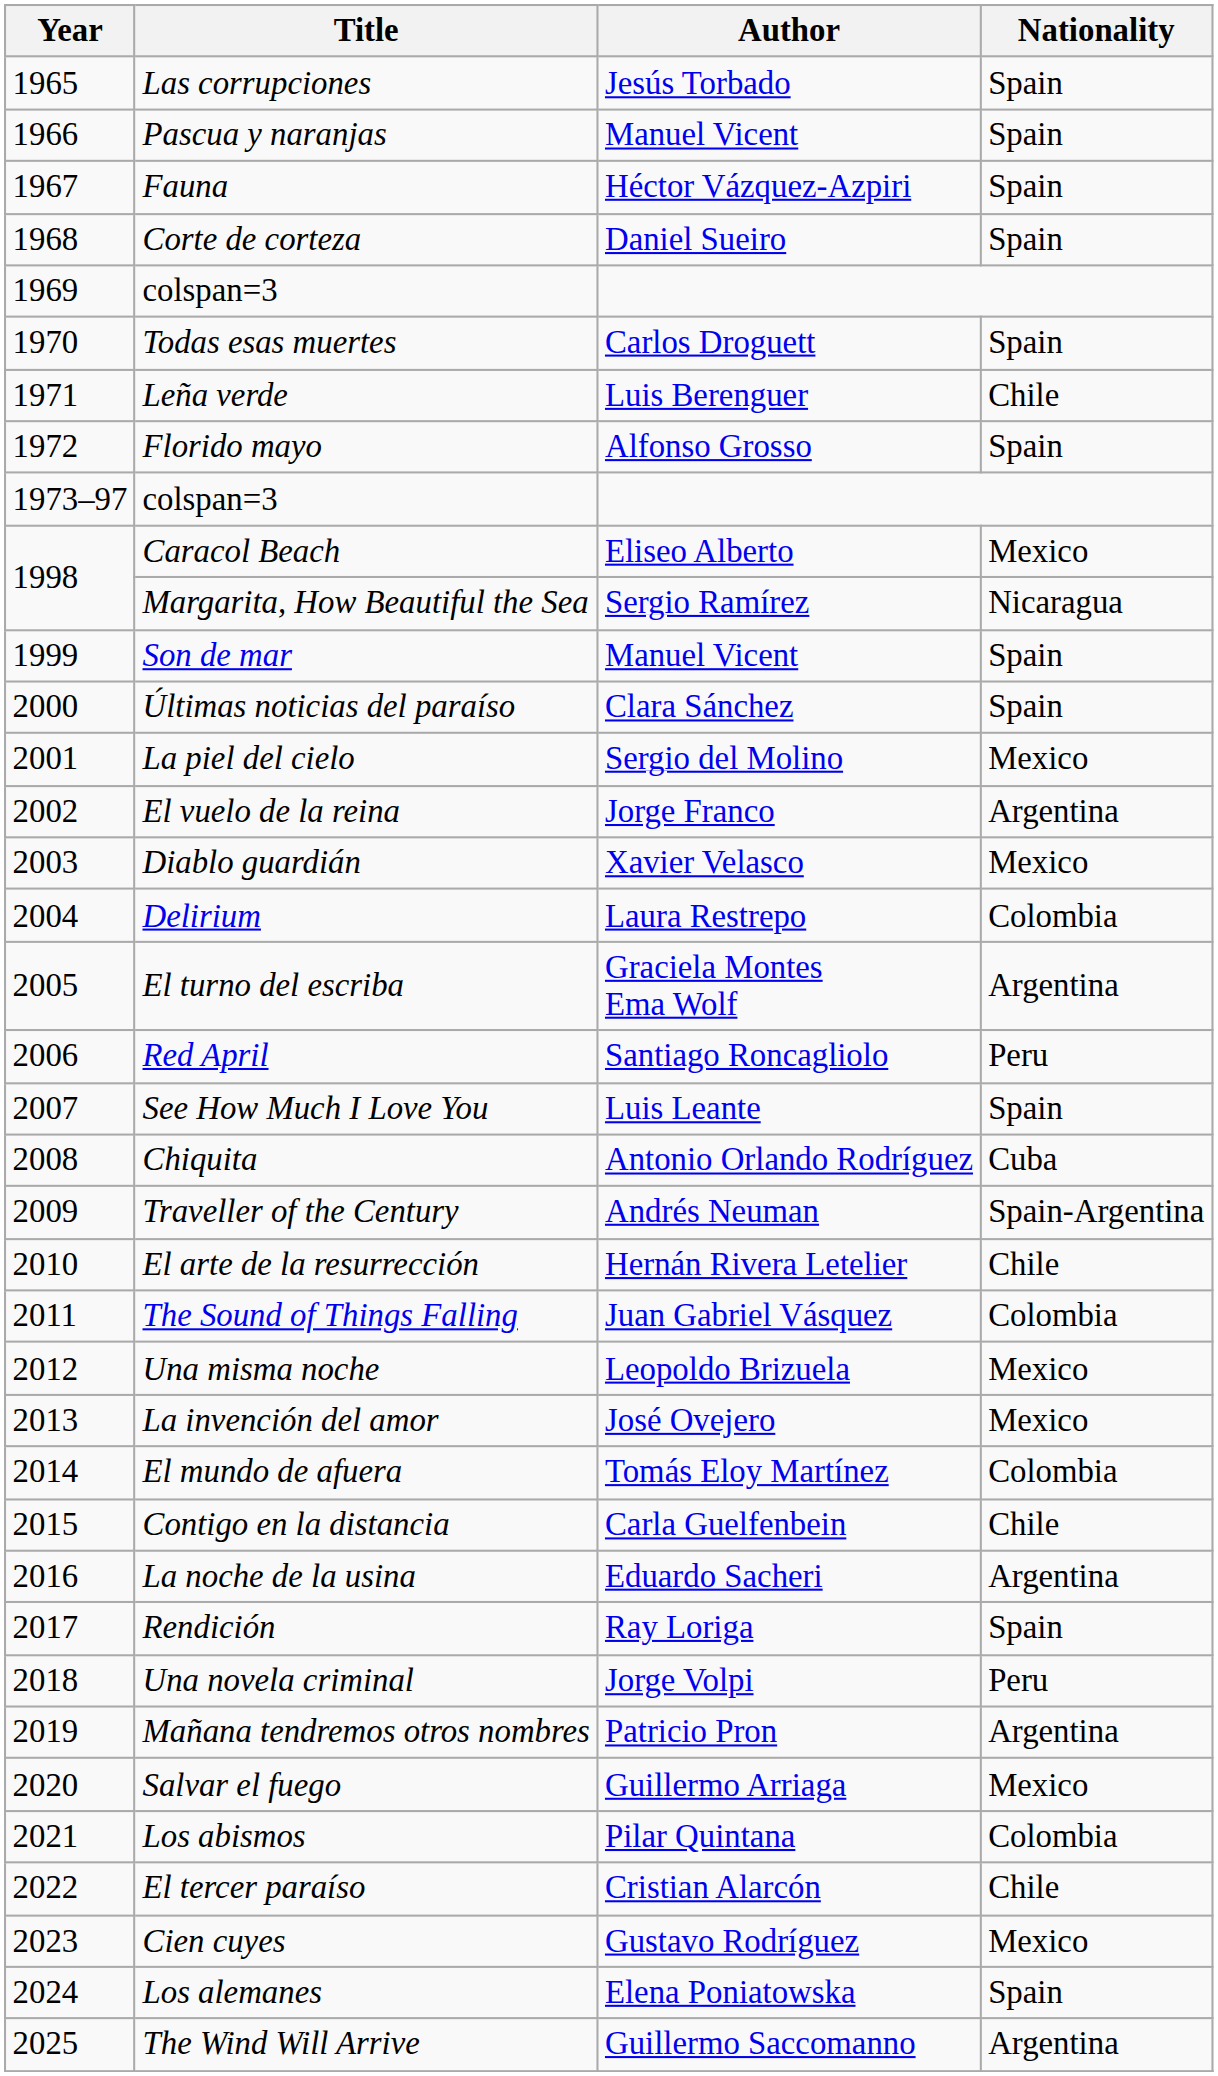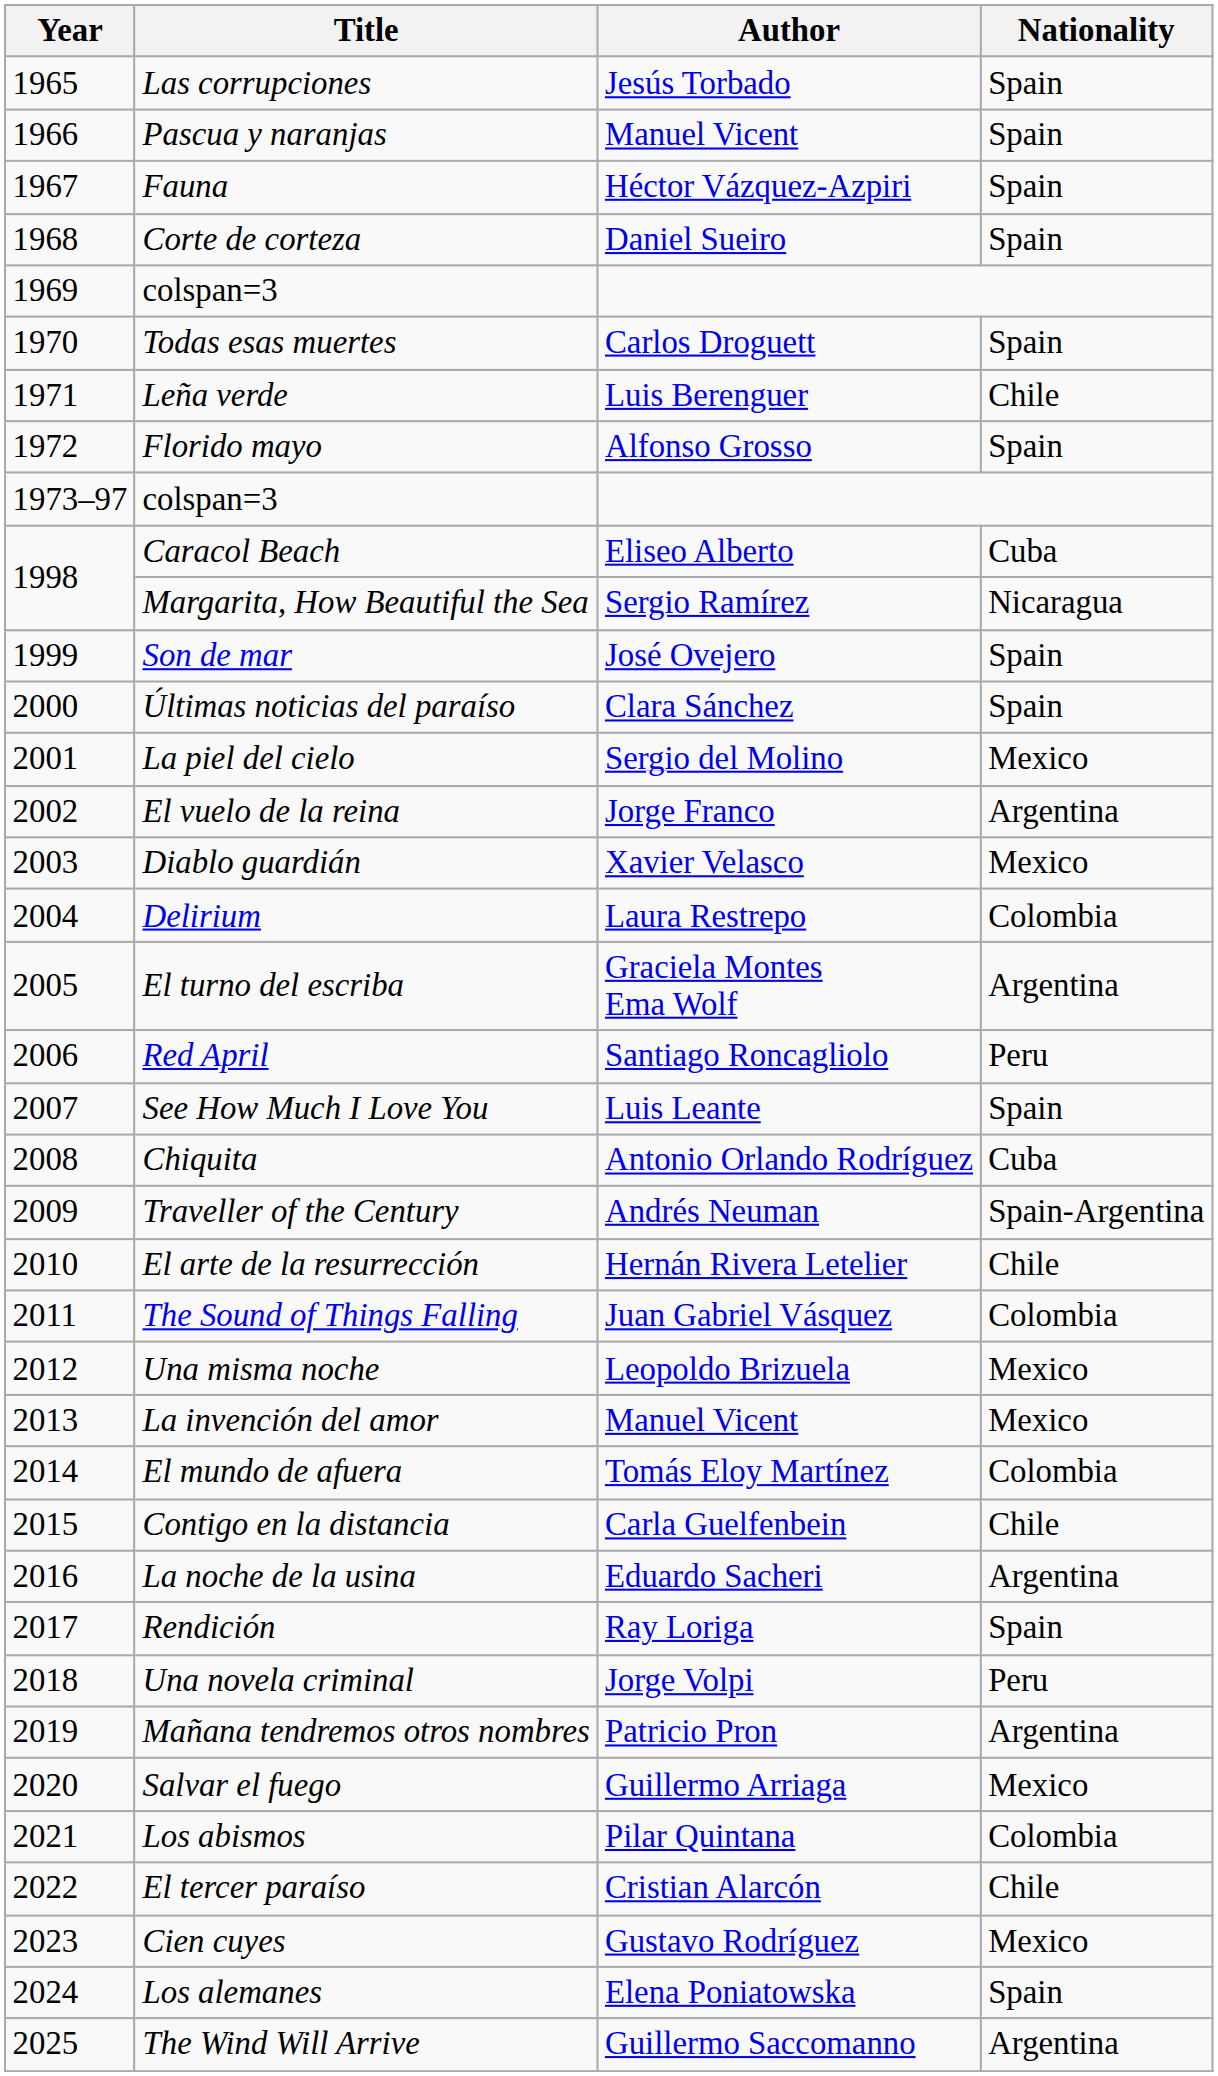Caracol Beach | Nationality: Mexico -> Cuba
Son de mar | Author: Manuel Vicent -> José Ovejero
La invención del amor | Author: José Ovejero -> Manuel Vicent
